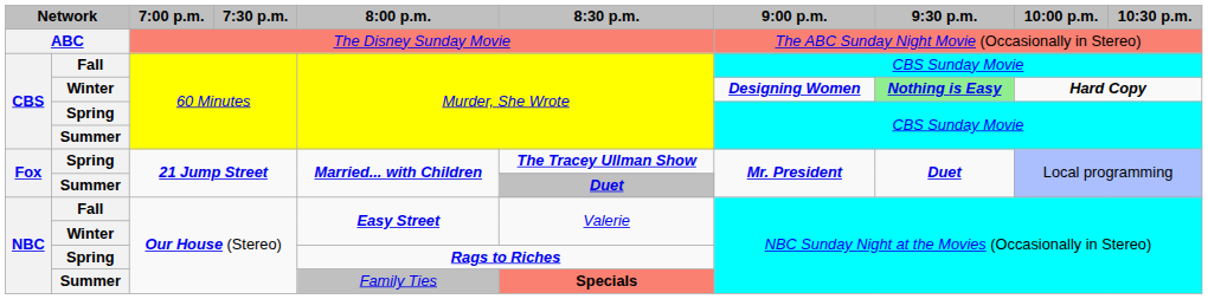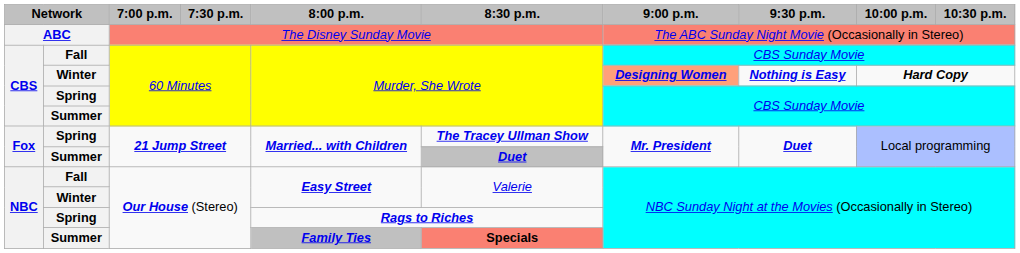CBS / Winter | 9:00 p.m.: no background -> lightsalmon background
CBS / Winter | 9:30 p.m.: lightgreen background -> no background
NBC / Summer | 8:00 p.m.: normal -> bold
